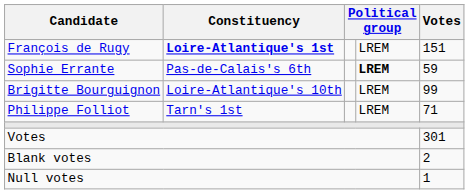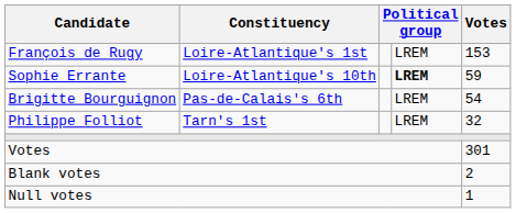François de Rugy | Constituency: bold -> normal
François de Rugy | Votes: 151 -> 153
Sophie Errante | Constituency: Pas-de-Calais's 6th -> Loire-Atlantique's 10th
Brigitte Bourguignon | Constituency: Loire-Atlantique's 10th -> Pas-de-Calais's 6th
Brigitte Bourguignon | Votes: 99 -> 54
Philippe Folliot | Votes: 71 -> 32
